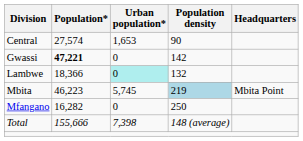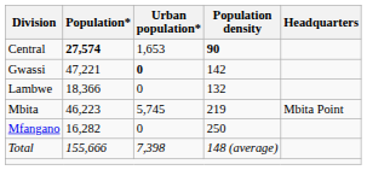Central | Population*: normal -> bold
Central | Population density: normal -> bold
Gwassi | Population*: bold -> normal
Gwassi | Urban population*: normal -> bold
Lambwe | Urban population*: paleturquoise background -> no background
Mbita | Population density: lightblue background -> no background
